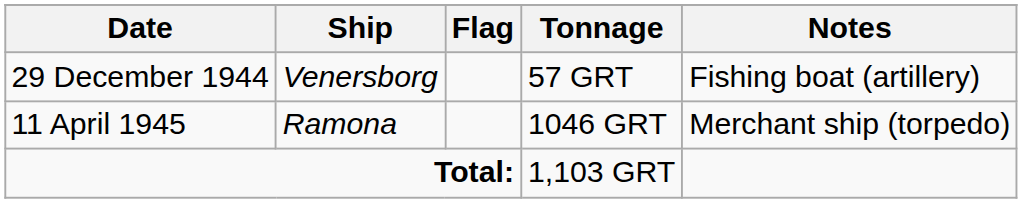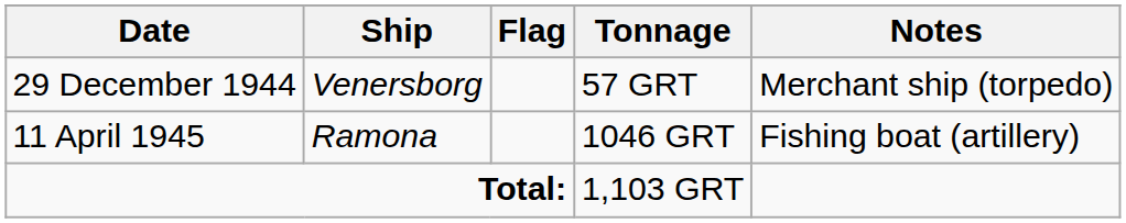29 December 1944 | Notes: Fishing boat (artillery) -> Merchant ship (torpedo)
11 April 1945 | Notes: Merchant ship (torpedo) -> Fishing boat (artillery)
